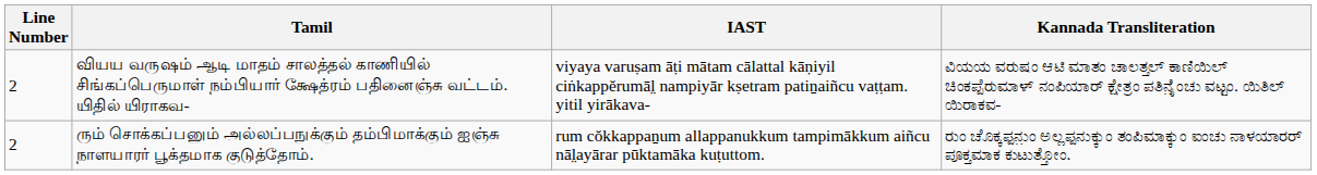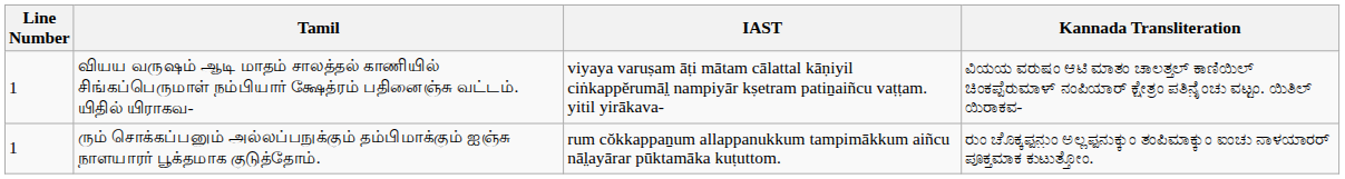row 2 | Line Number: 2 -> 1
row 3 | Line Number: 2 -> 1
